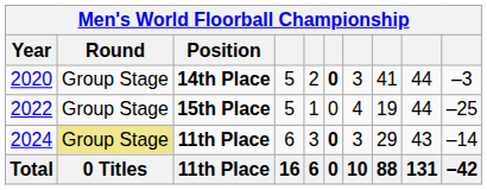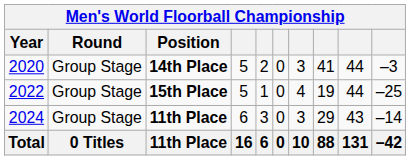14th Place | column 6: bold -> normal
2024 / 11th Place | Round: khaki background -> no background
2024 / 11th Place | column 6: bold -> normal
